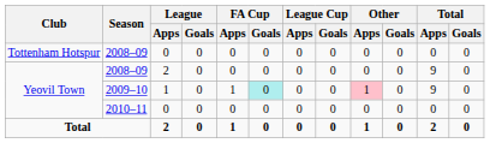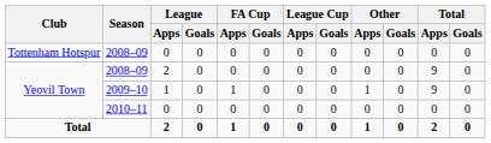2009–10 | FA Cup / Goals: paleturquoise background -> no background
2009–10 | Other / Apps: pink background -> no background
